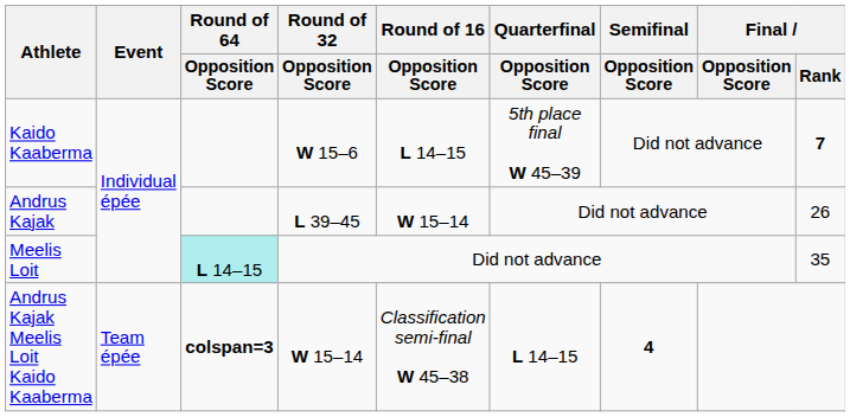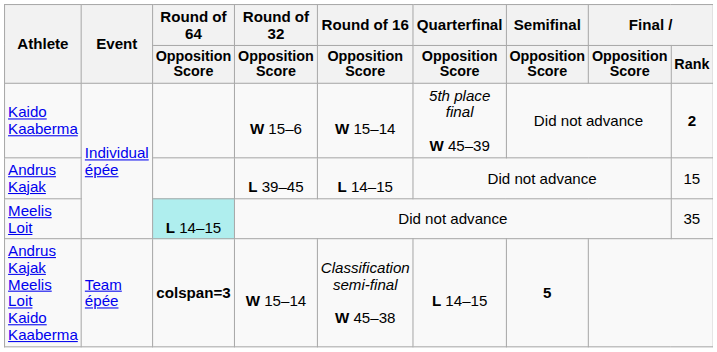Kaido Kaaberma | Round of 16 / Opposition Score: L 14–15 -> W 15–14
Kaido Kaaberma | Final / Rank: 7 -> 2
Andrus Kajak | Round of 16 / Opposition Score: W 15–14 -> L 14–15
Andrus Kajak | Final / Rank: 26 -> 15
Andrus Kajak Meelis Loit Kaido Kaaberma | Semifinal / Opposition Score: 4 -> 5
